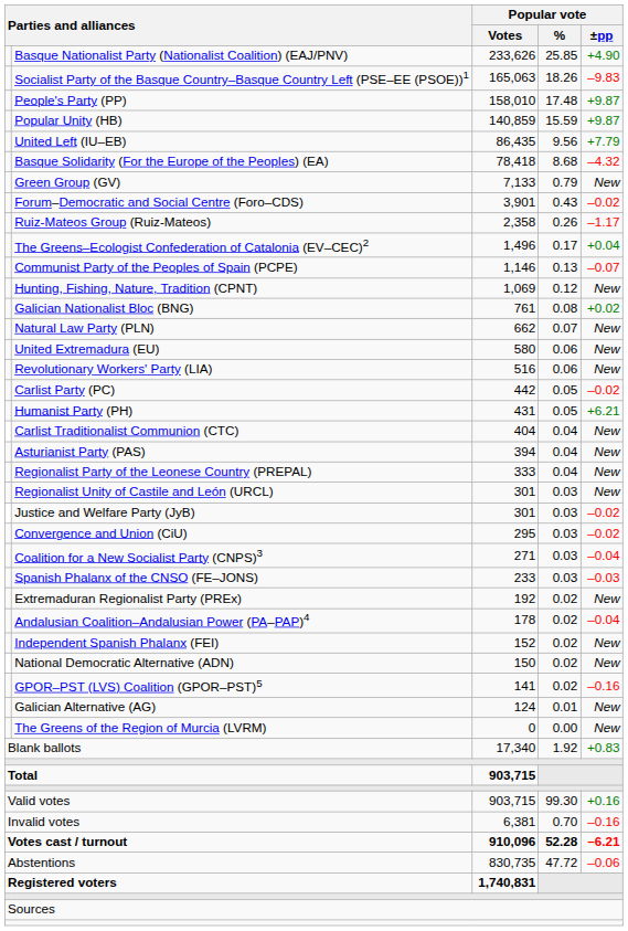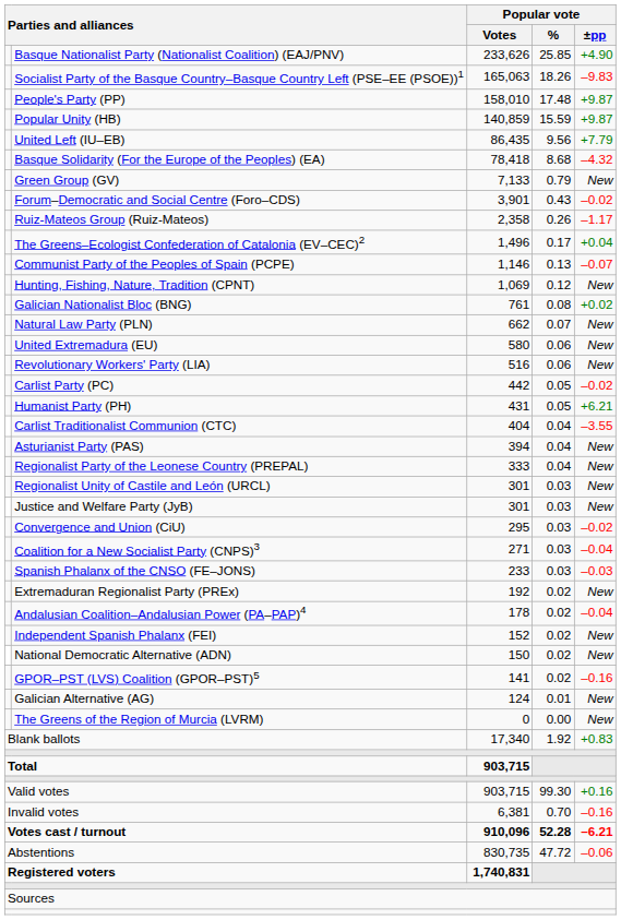Carlist Traditionalist Communion (CTC) | Popular vote / ±pp: New -> –3.55
Justice and Welfare Party (JyB) | Popular vote / ±pp: –0.02 -> New
